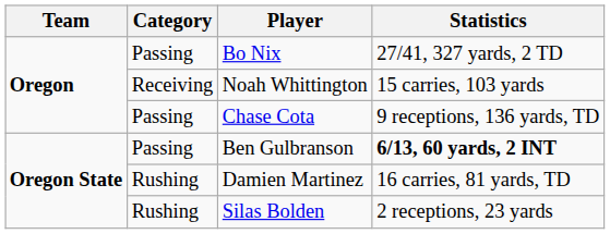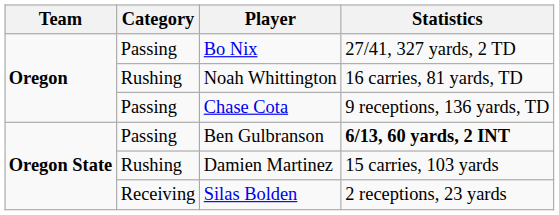Noah Whittington | Category: Receiving -> Rushing
Noah Whittington | Statistics: 15 carries, 103 yards -> 16 carries, 81 yards, TD
Damien Martinez | Statistics: 16 carries, 81 yards, TD -> 15 carries, 103 yards
Silas Bolden | Category: Rushing -> Receiving
